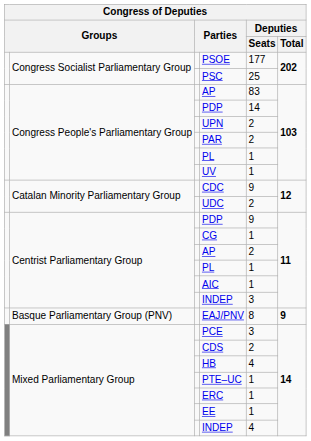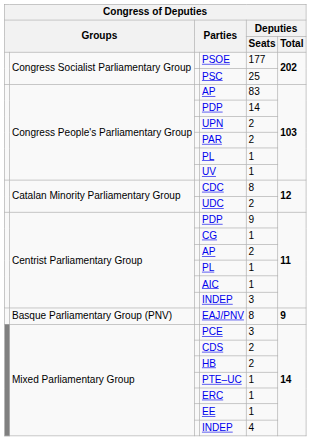CDC | Deputies / Seats: 9 -> 8
HB | Deputies / Seats: 4 -> 2
